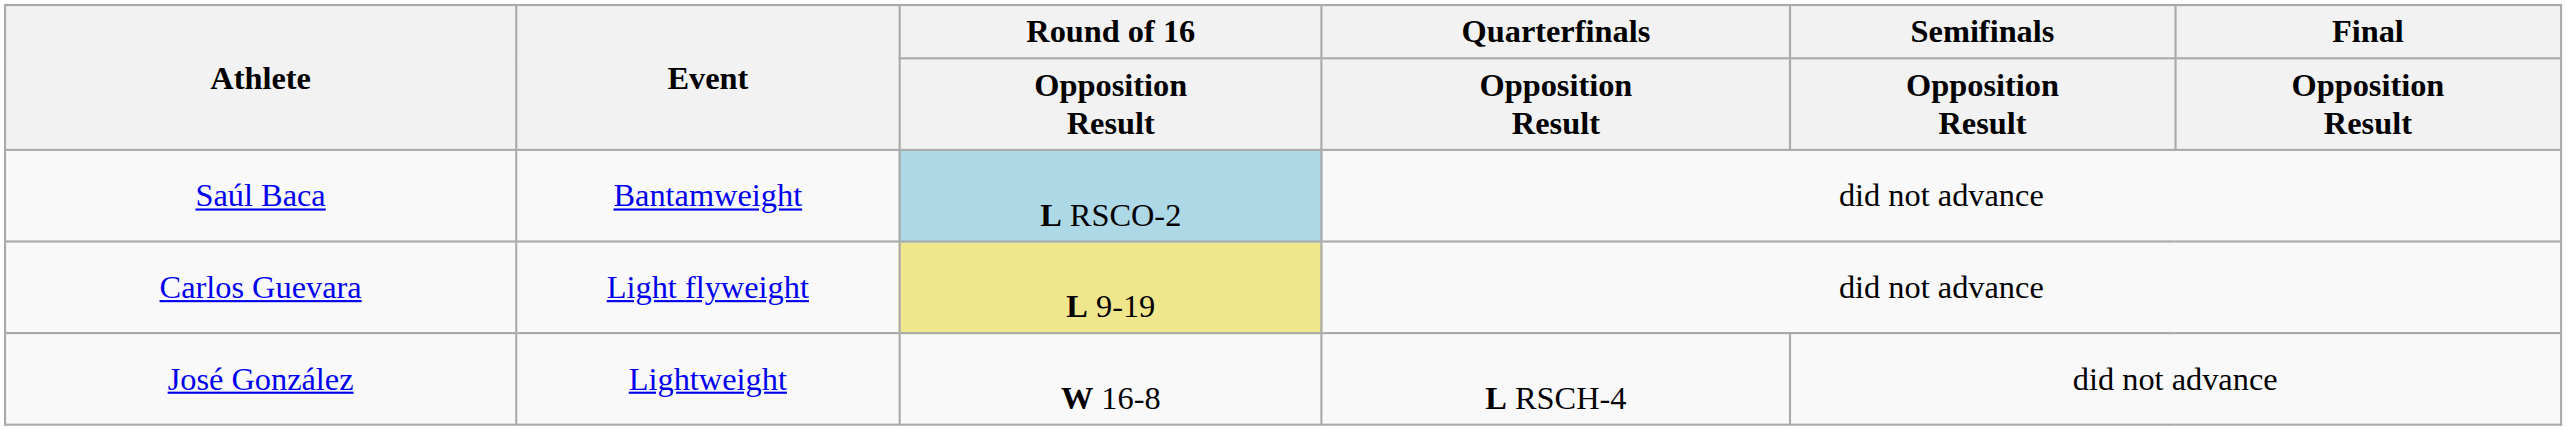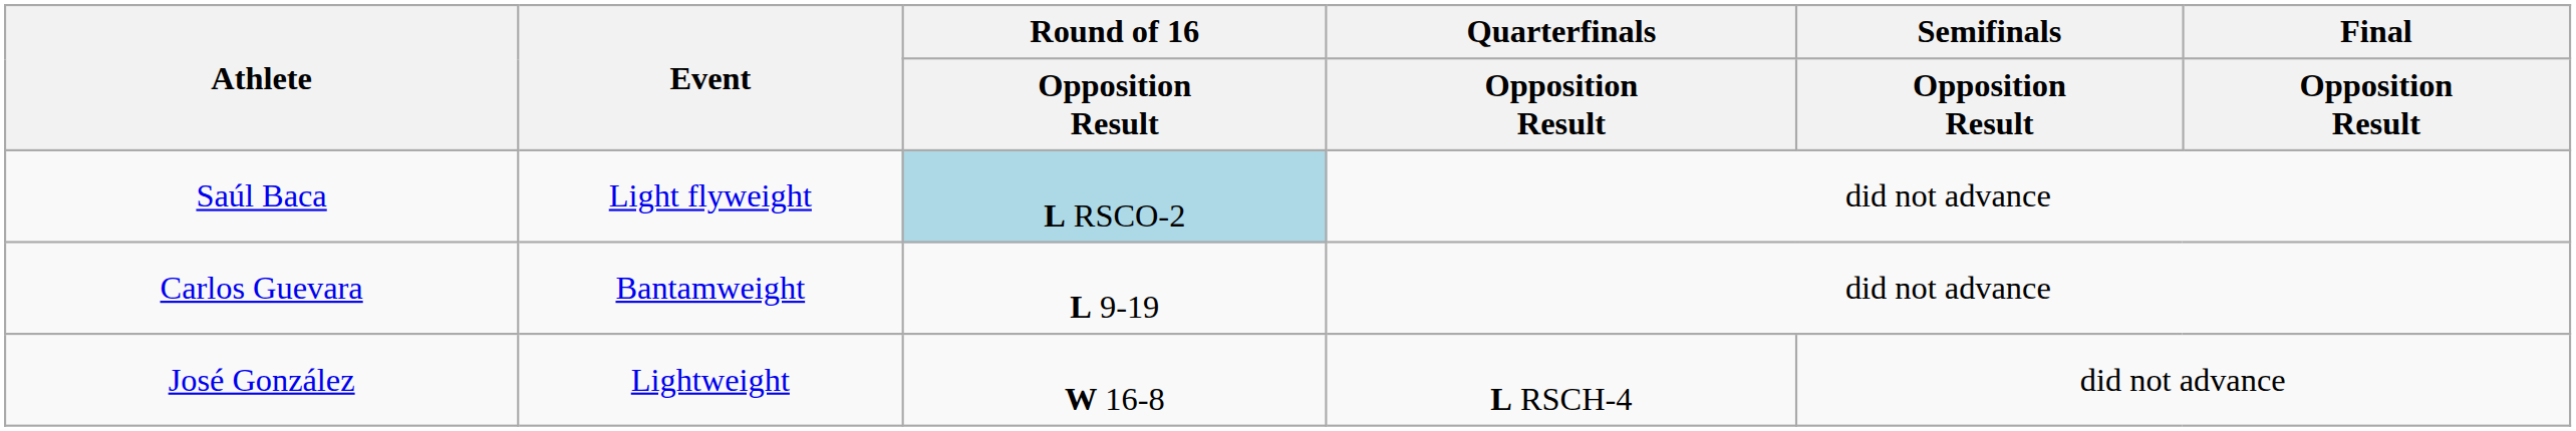Saúl Baca | Event: Bantamweight -> Light flyweight
Carlos Guevara | Event: Light flyweight -> Bantamweight
Carlos Guevara | Round of 16 / Opposition Result: khaki background -> no background
